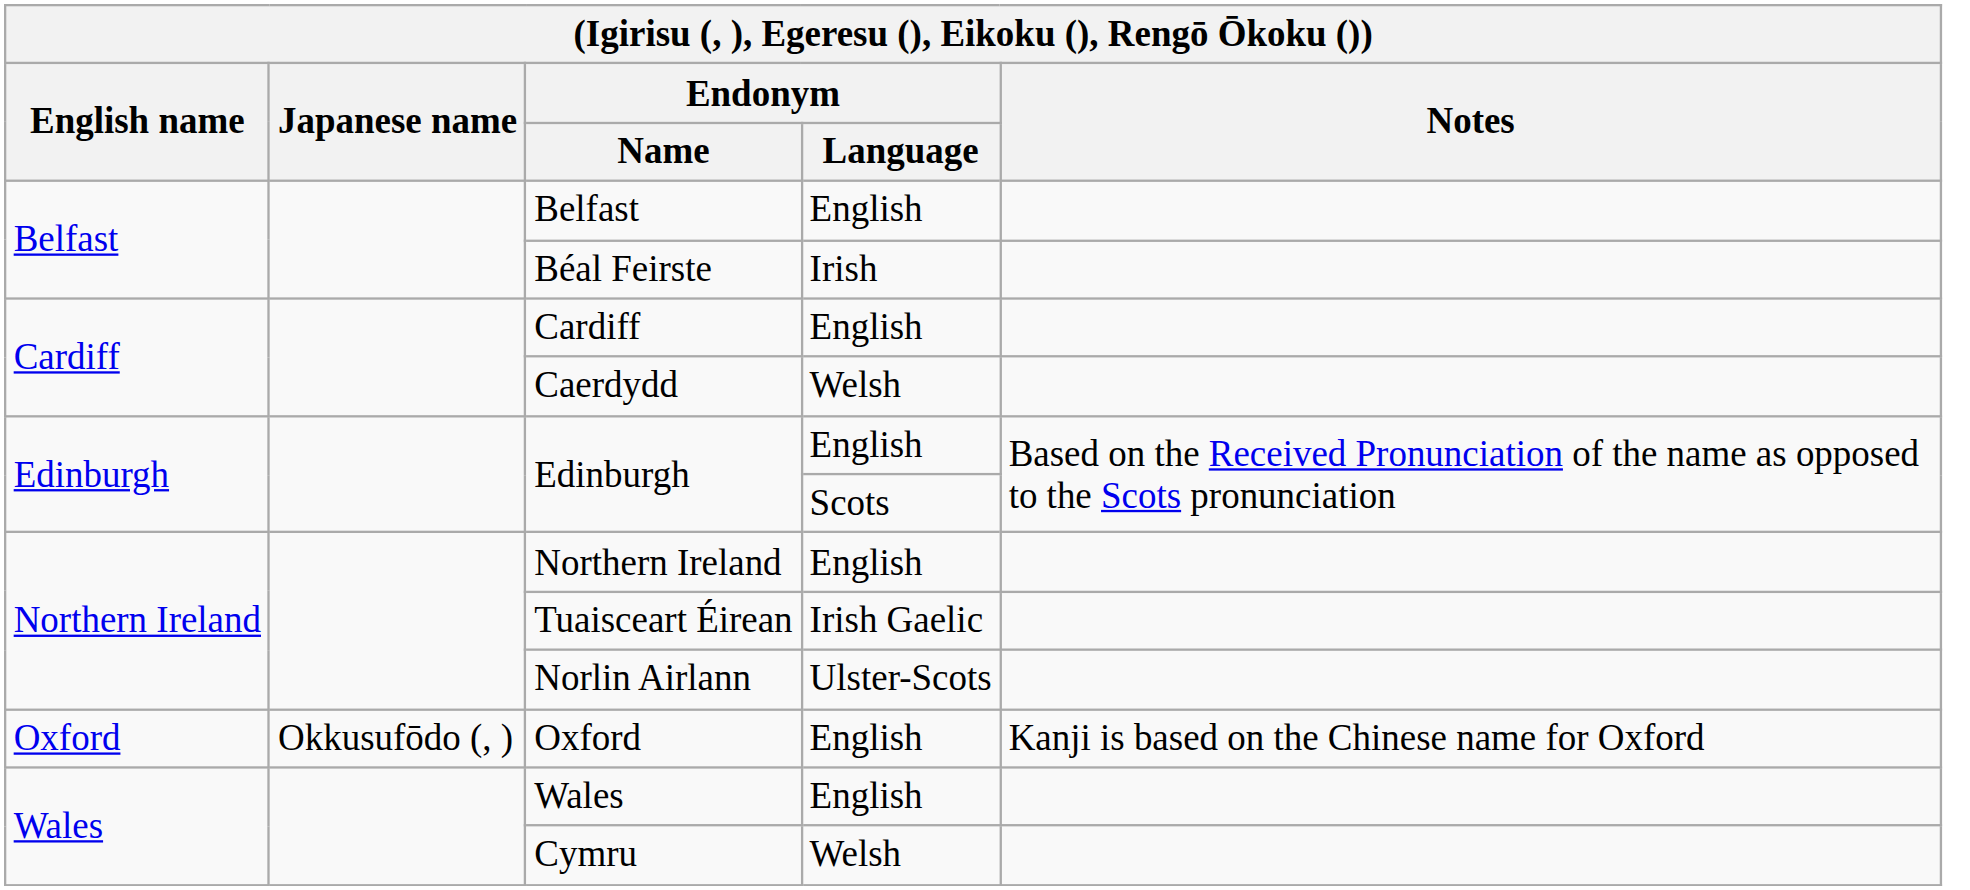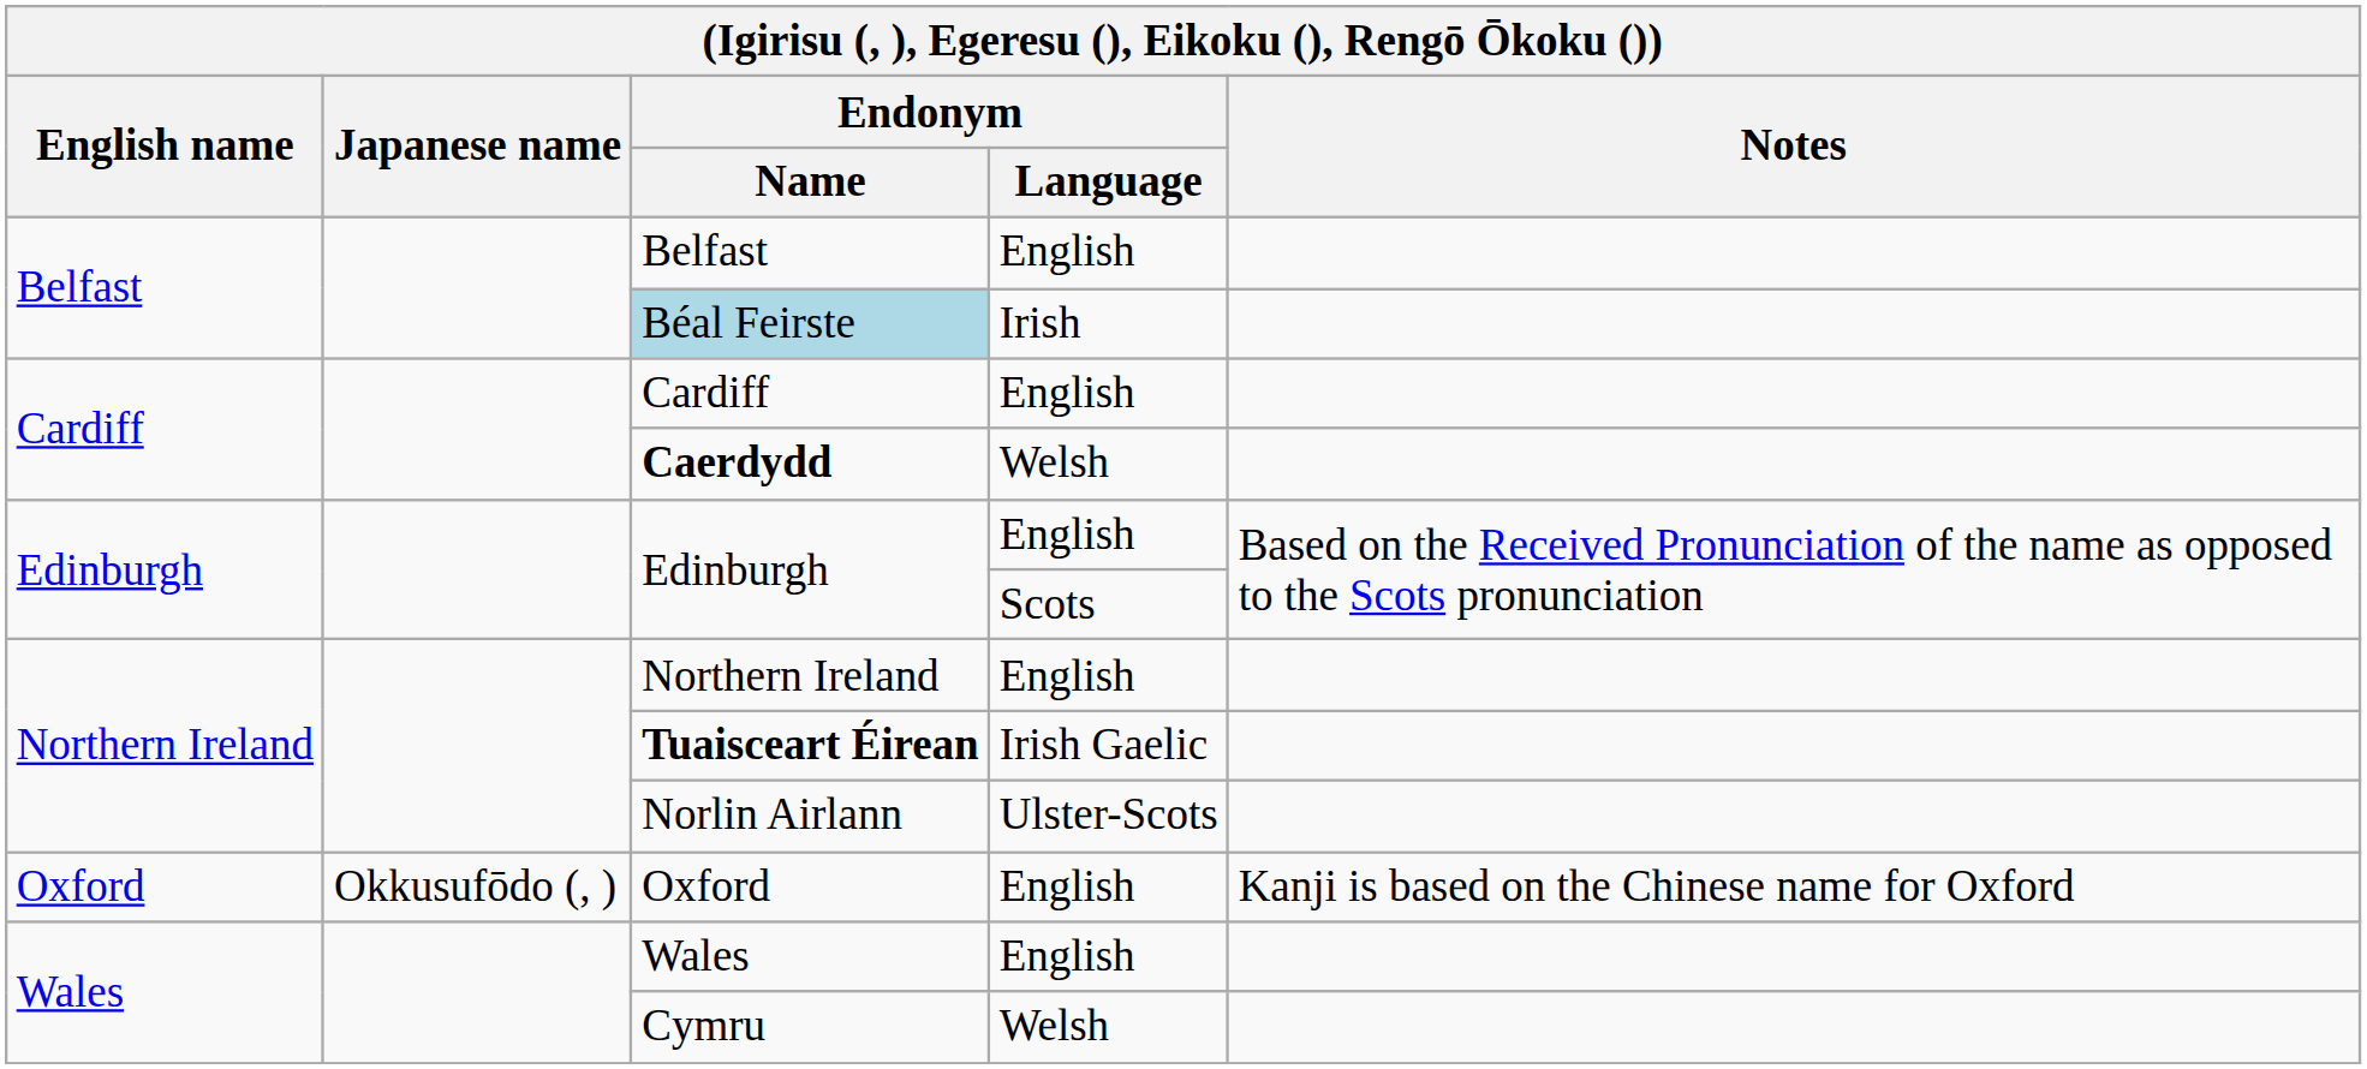Béal Feirste | Endonym / Name: no background -> lightblue background
Caerdydd | Endonym / Name: normal -> bold
Tuaisceart Éirean | Endonym / Name: normal -> bold
